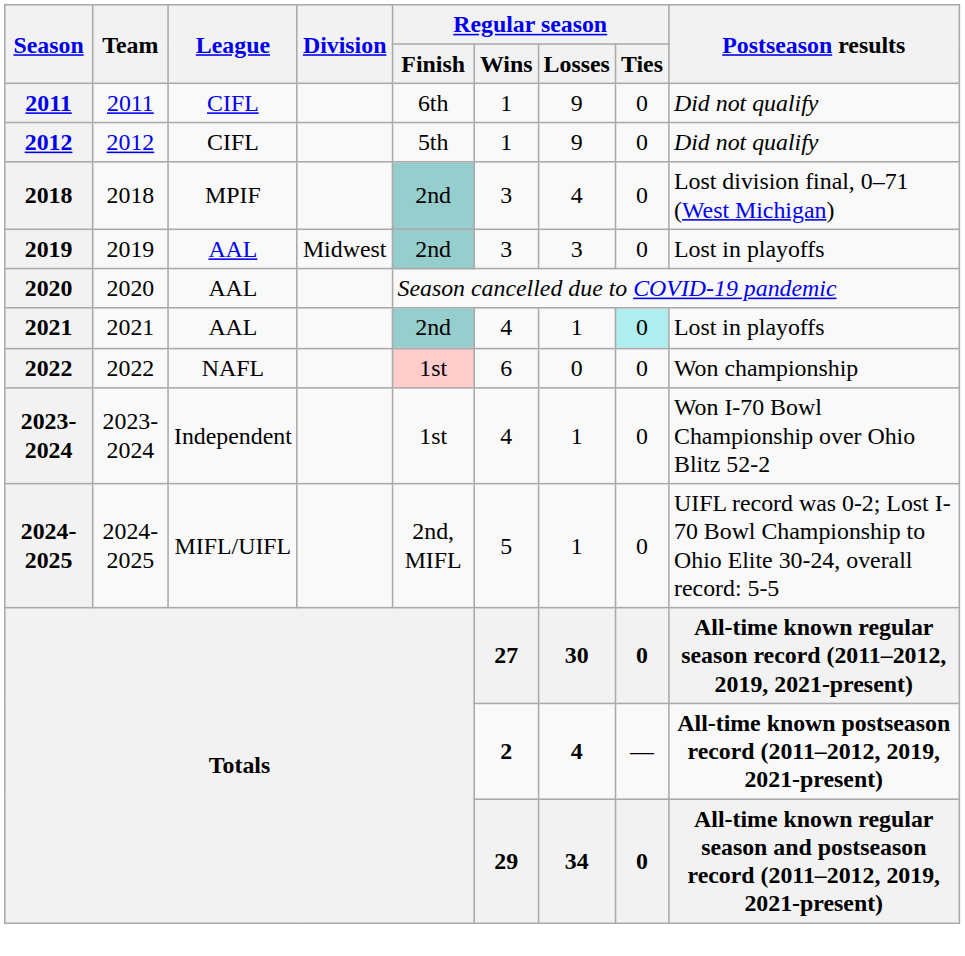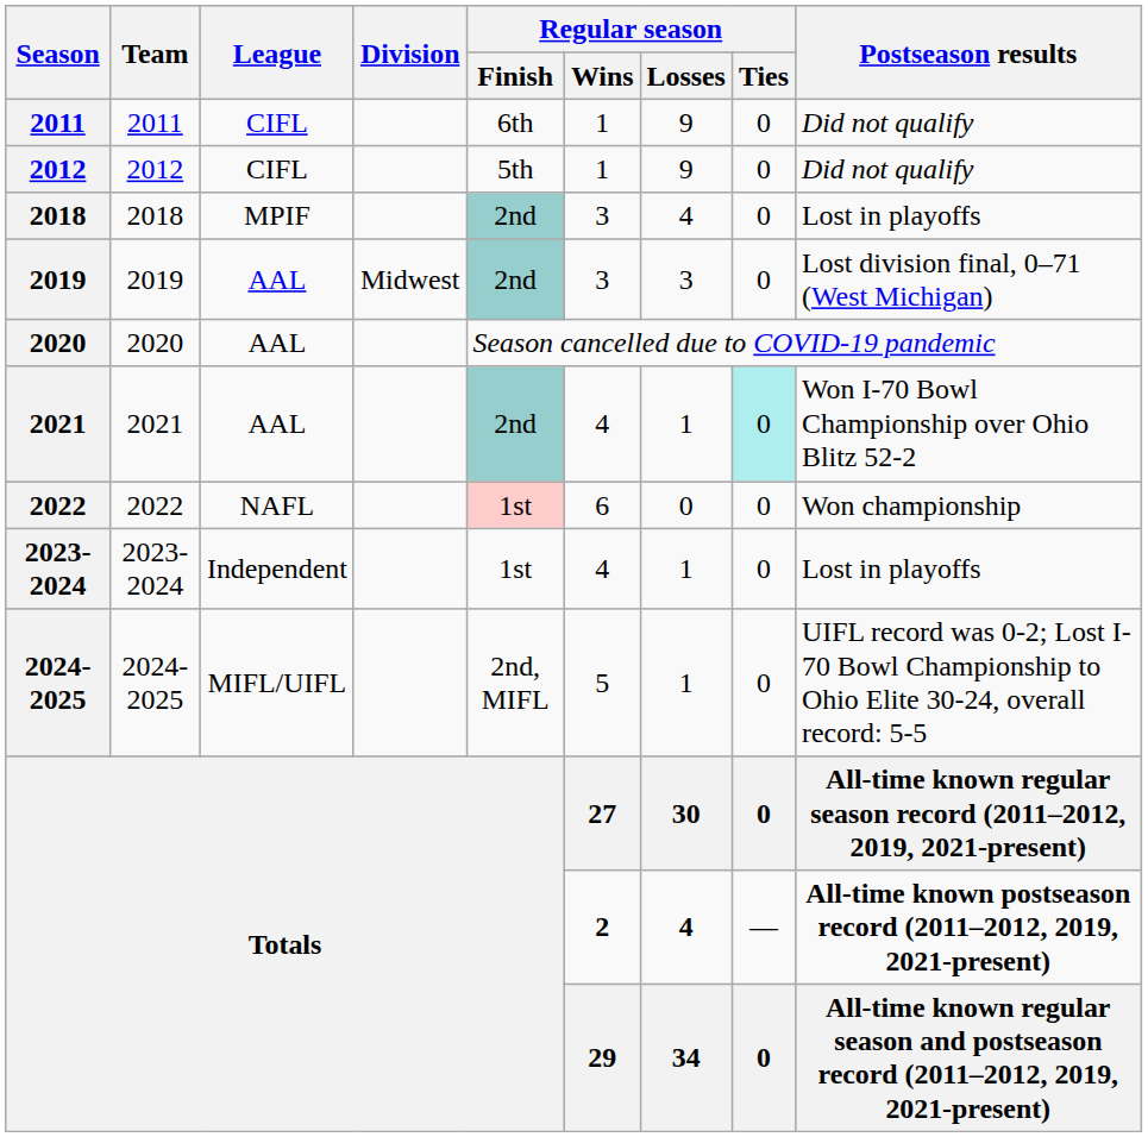row 5 | Postseason results: Lost division final, 0–71 (West Michigan) -> Lost in playoffs
row 6 | Postseason results: Lost in playoffs -> Lost division final, 0–71 (West Michigan)
row 8 | Postseason results: Lost in playoffs -> Won I-70 Bowl Championship over Ohio Blitz 52-2
row 10 | Postseason results: Won I-70 Bowl Championship over Ohio Blitz 52-2 -> Lost in playoffs
